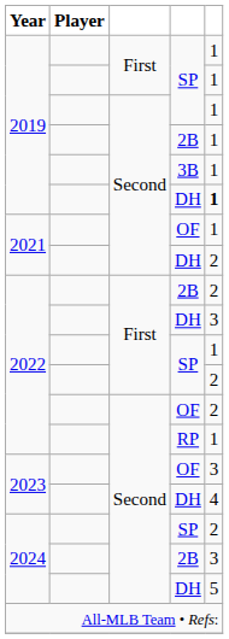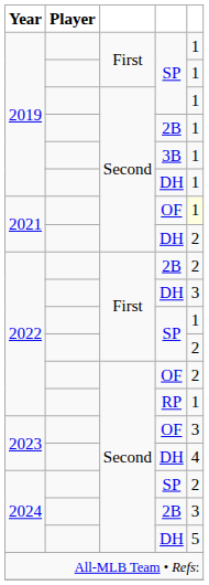2019 / DH | column 5: bold -> normal
2021 / OF | column 5: no background -> lightyellow background
